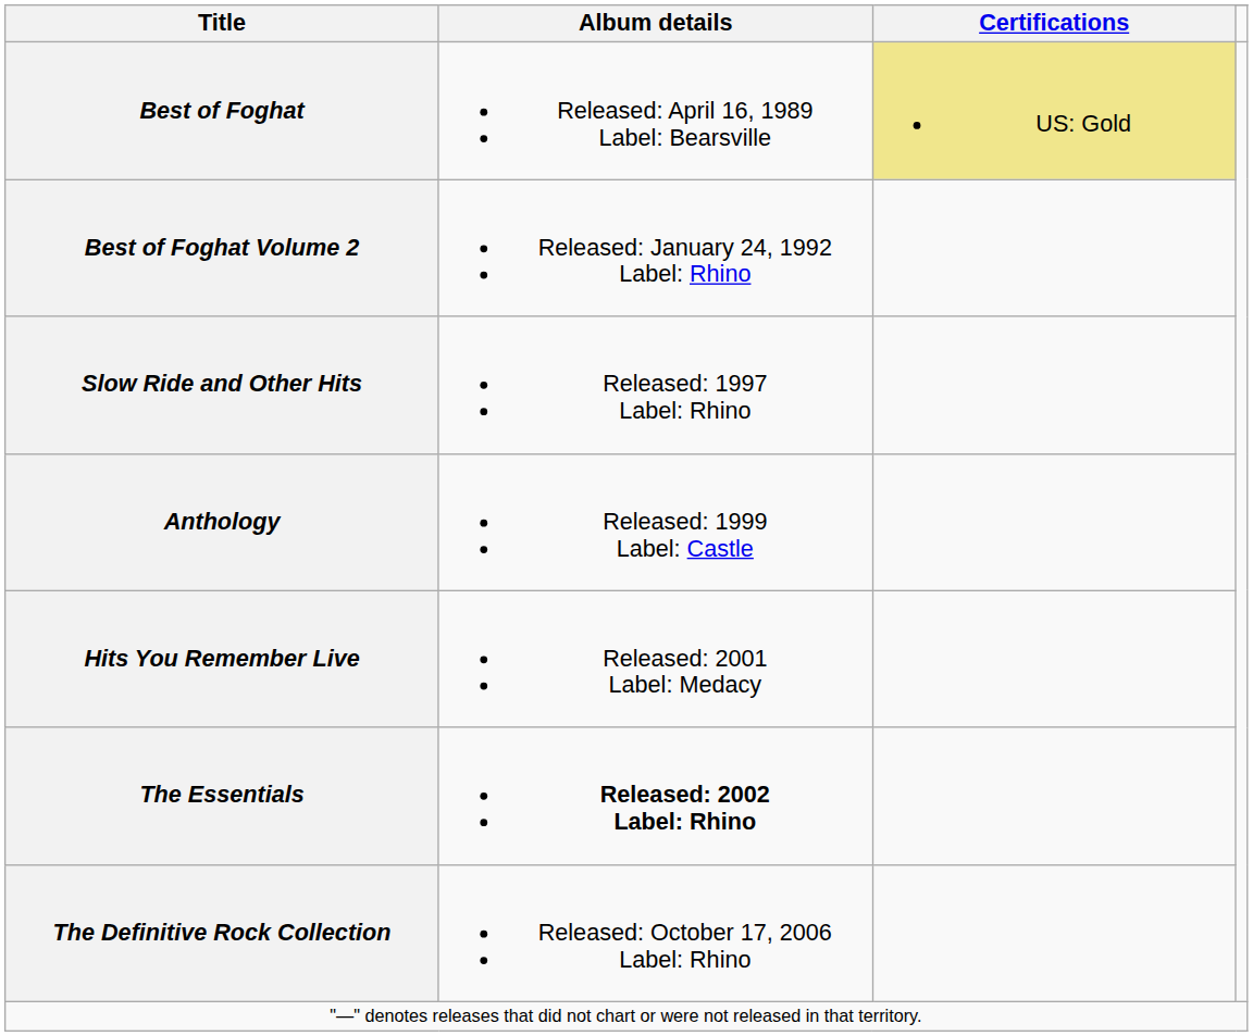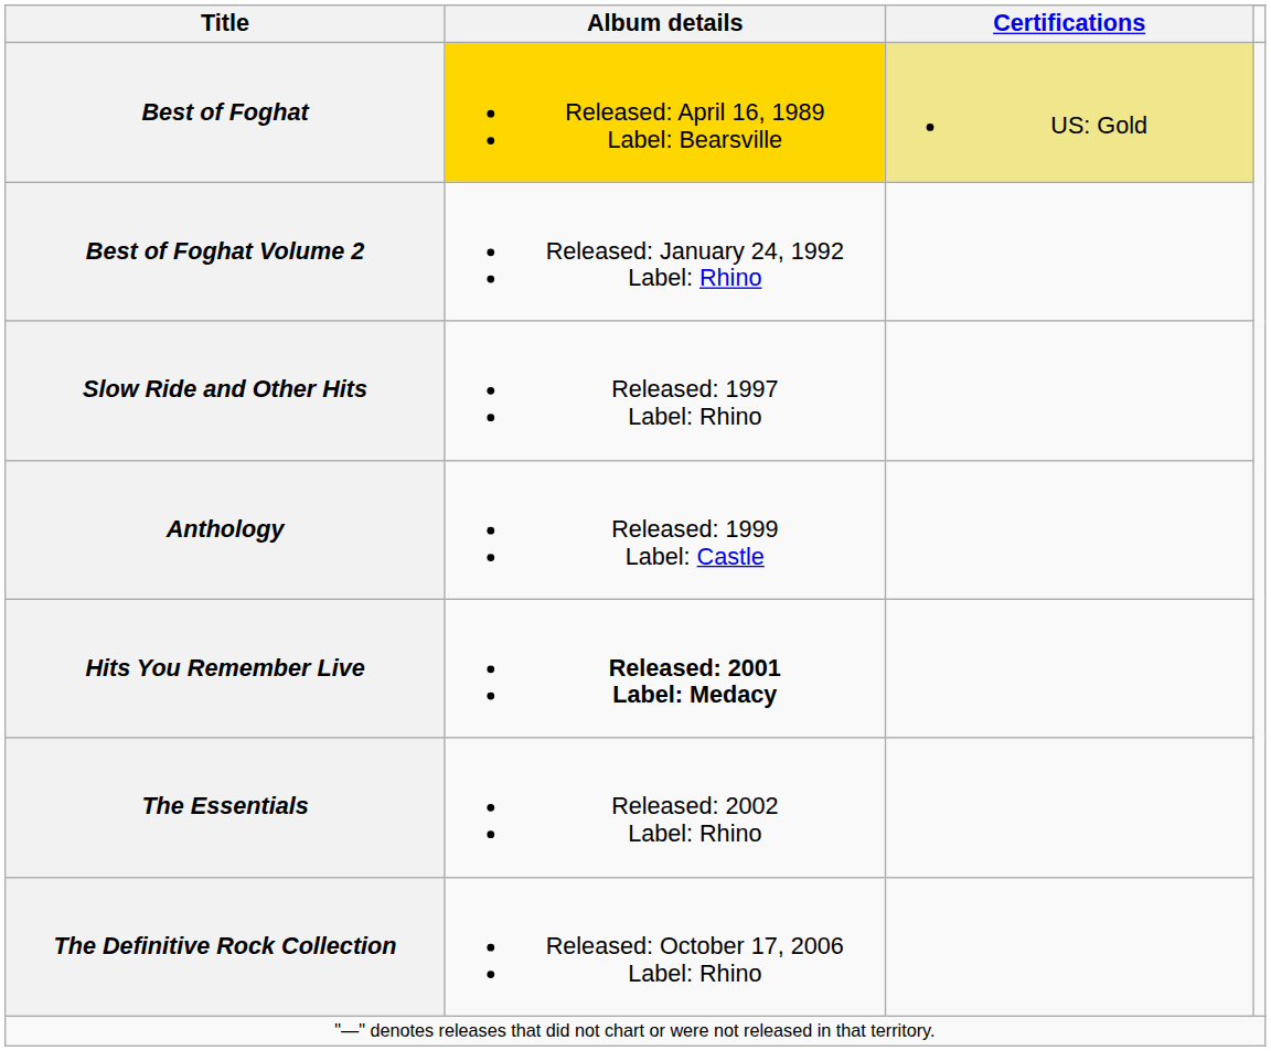Best of Foghat | Album details: no background -> gold background
Hits You Remember Live | Album details: normal -> bold
The Essentials | Album details: bold -> normal
